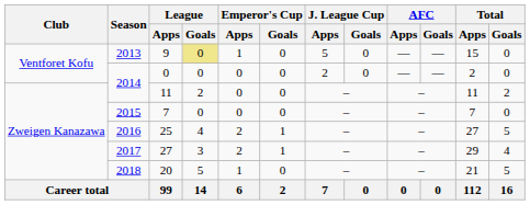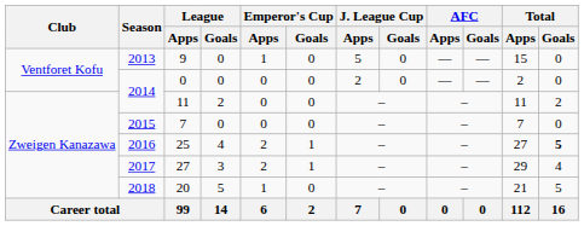9 | League / Goals: khaki background -> no background
25 | Total / Goals: normal -> bold
